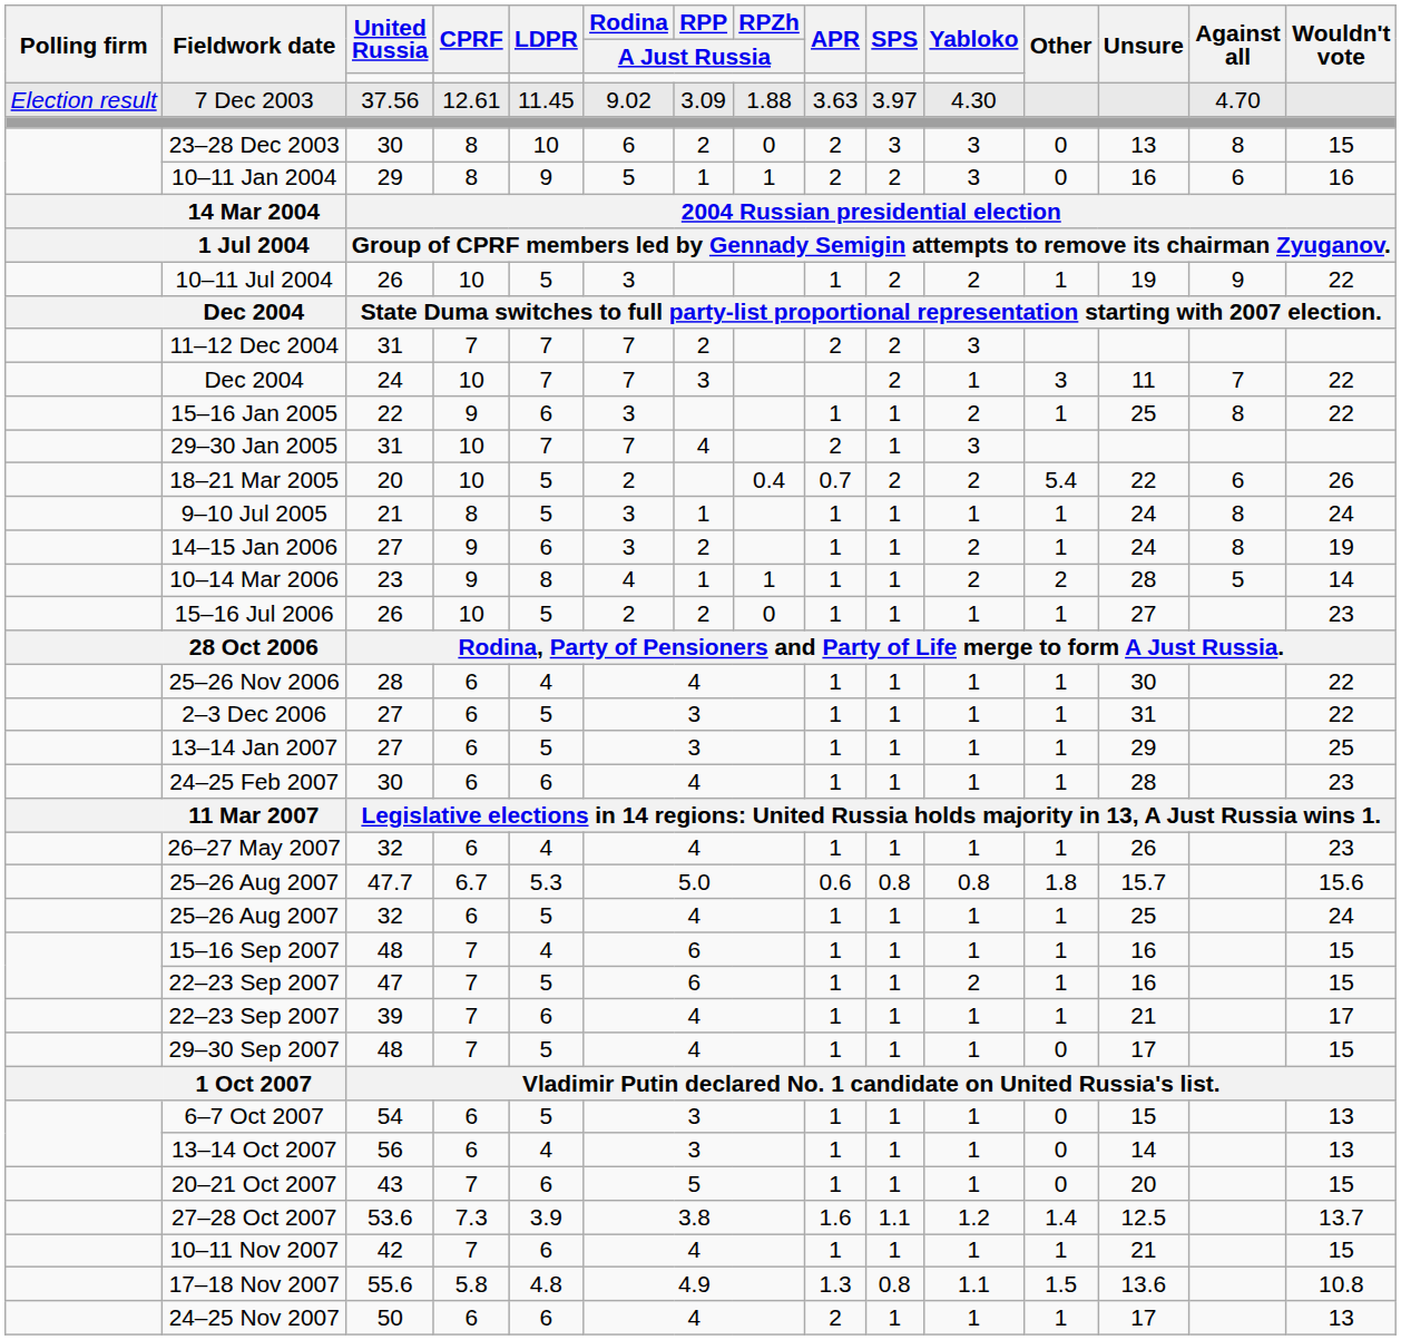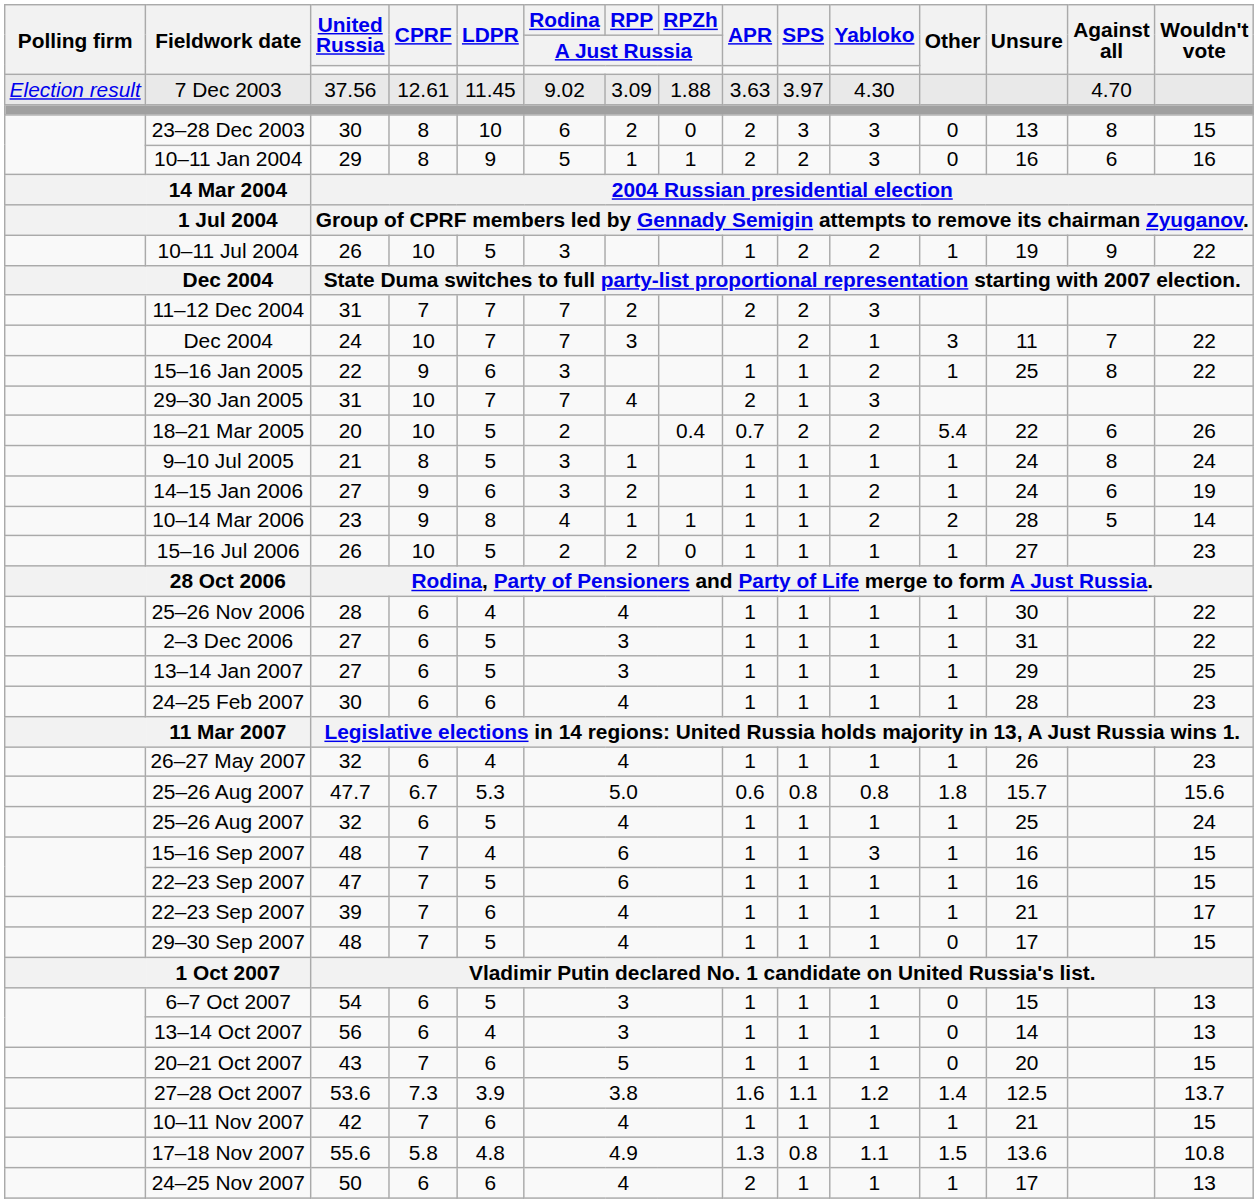14–15 Jan 2006 | Against all: 8 -> 6
15–16 Sep 2007 | Yabloko: 1 -> 3
22–23 Sep 2007 / 47 | Yabloko: 2 -> 1
